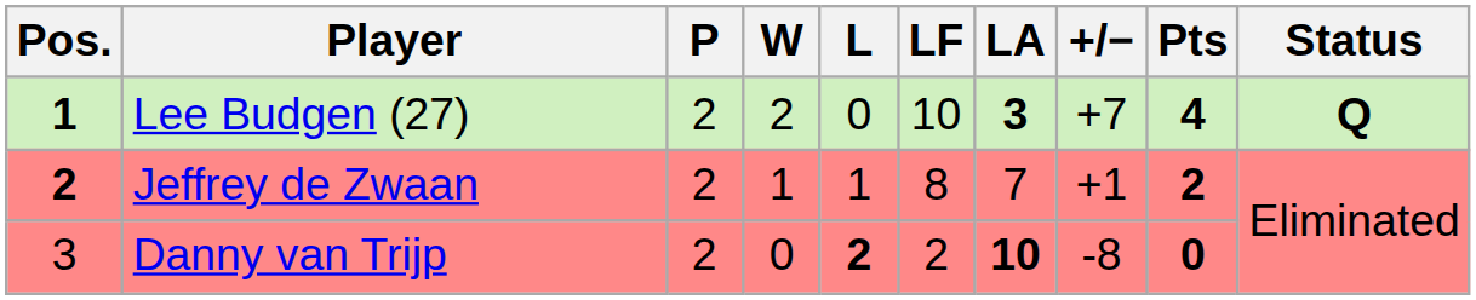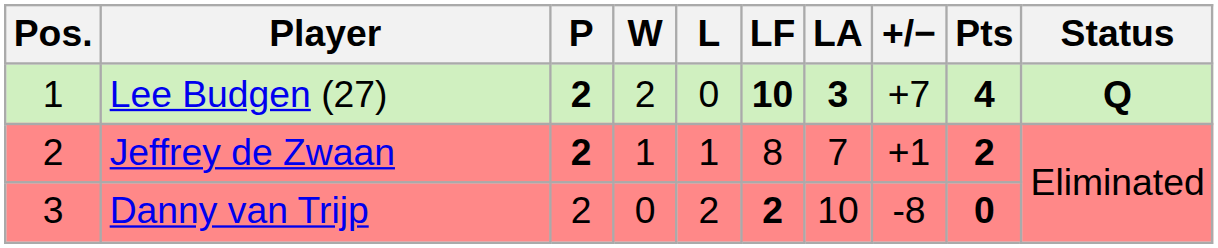Lee Budgen (27) | Pos.: bold -> normal
Lee Budgen (27) | P: normal -> bold
Lee Budgen (27) | LF: normal -> bold
Jeffrey de Zwaan | Pos.: bold -> normal
Jeffrey de Zwaan | P: normal -> bold
Danny van Trijp | L: bold -> normal
Danny van Trijp | LF: normal -> bold
Danny van Trijp | LA: bold -> normal
